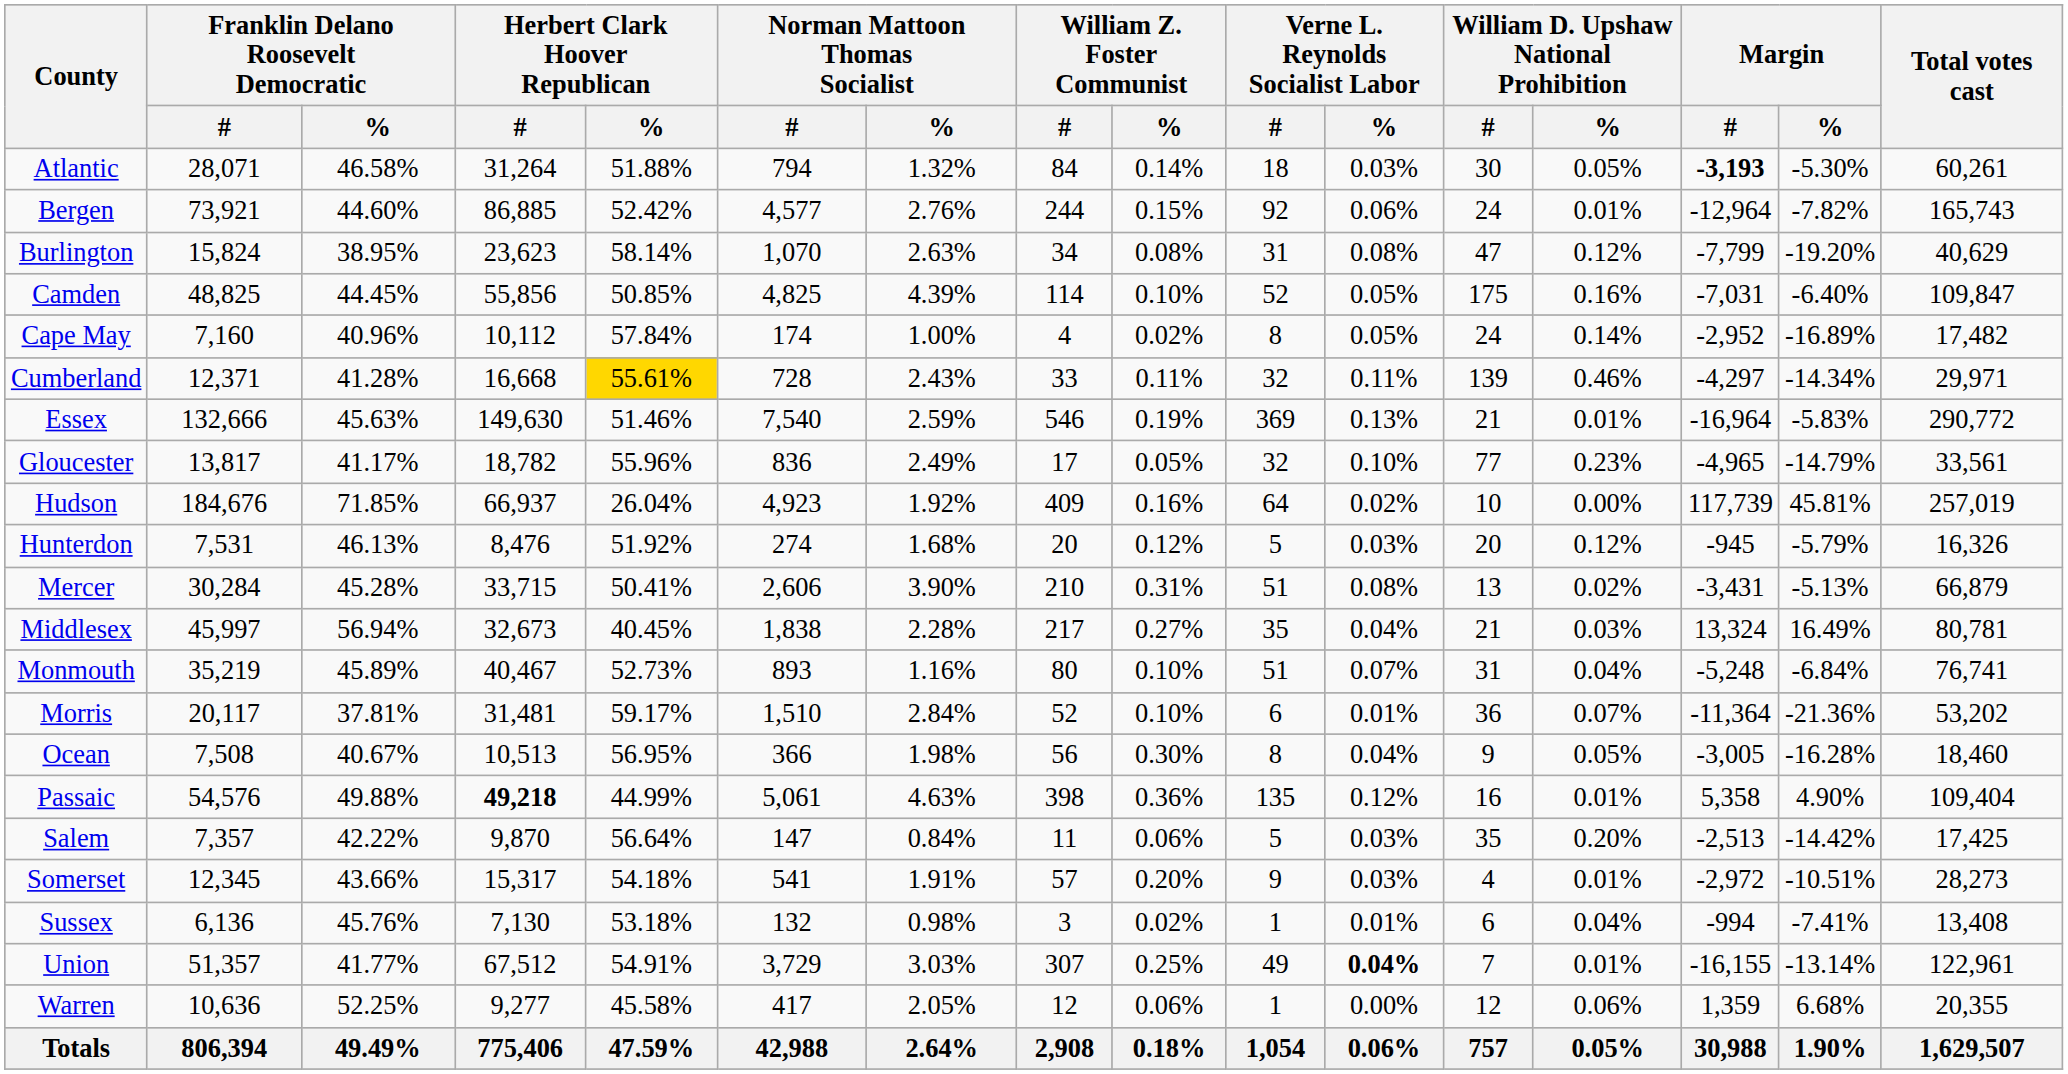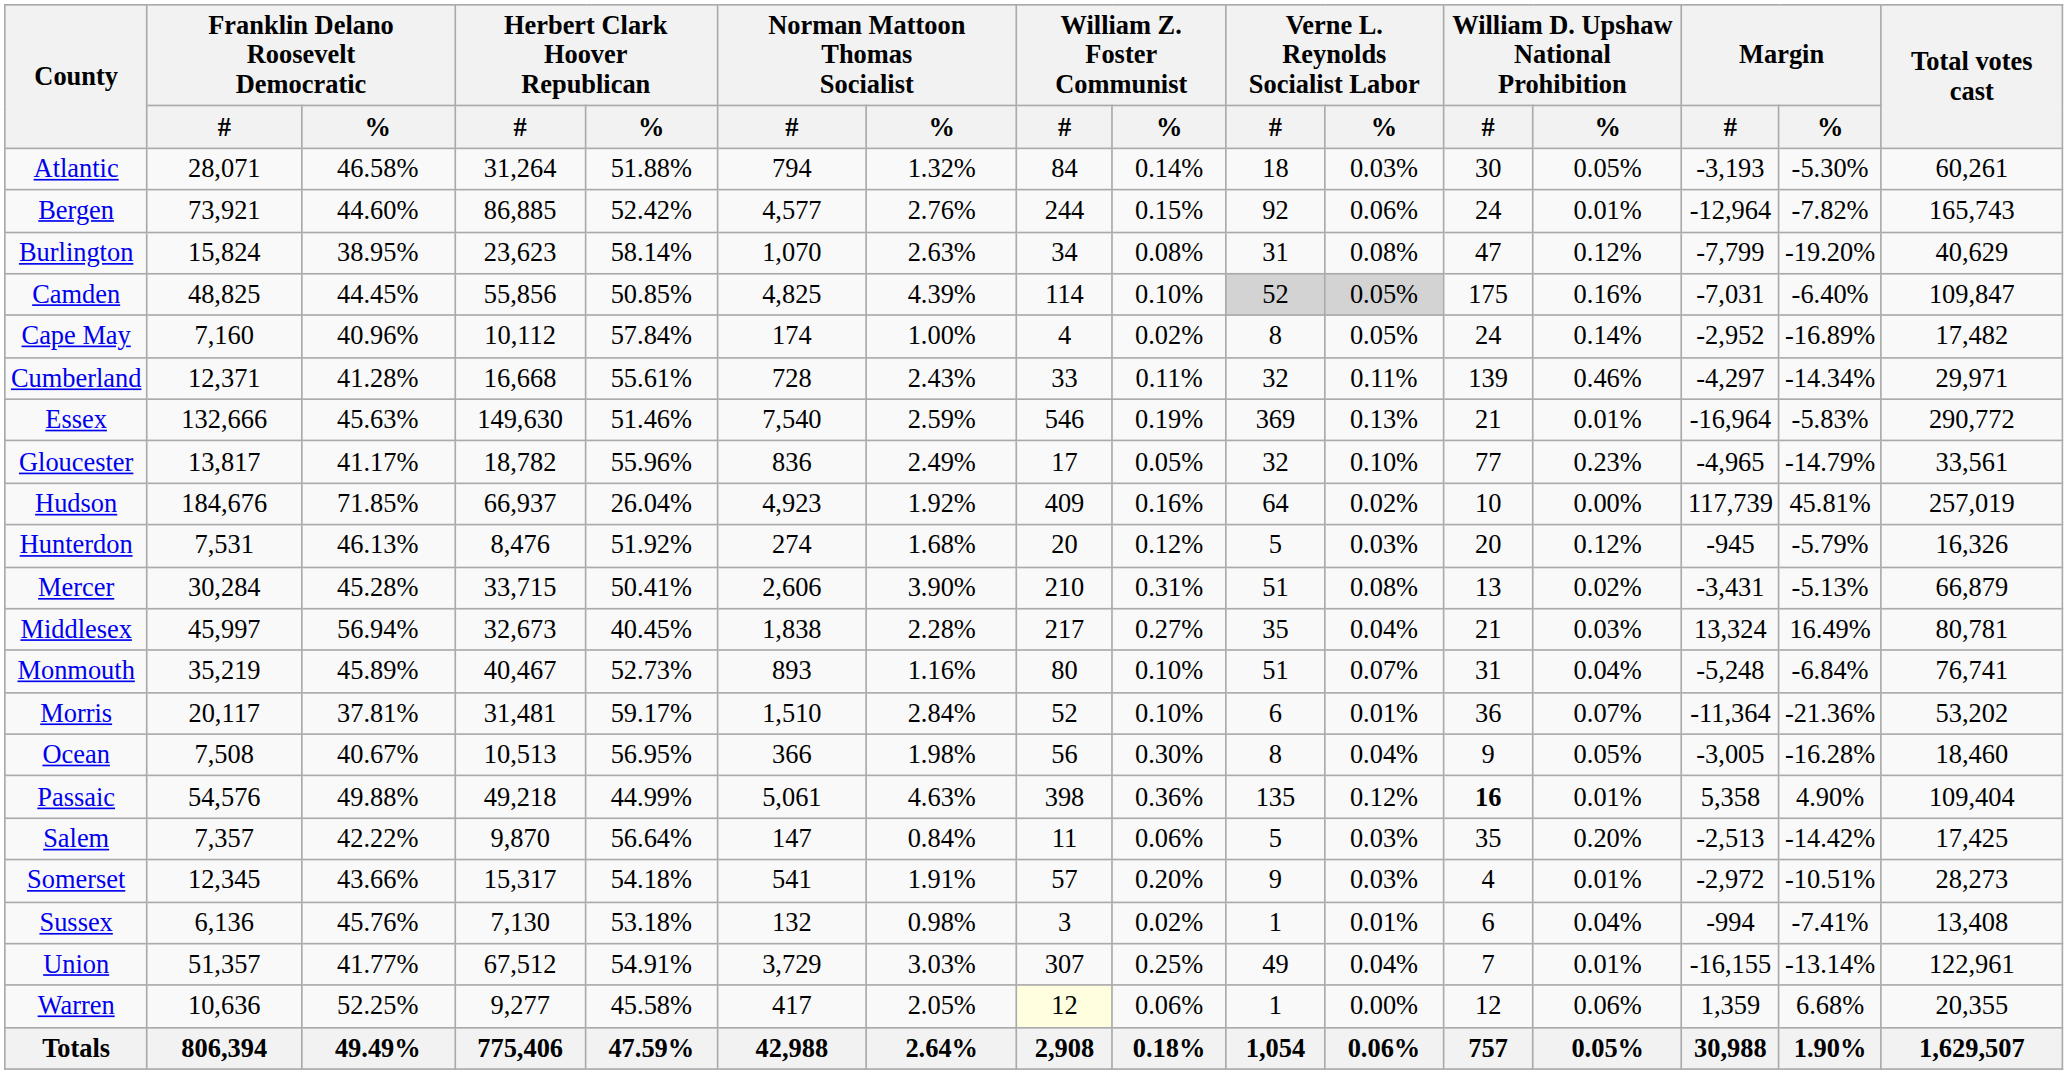Atlantic | Margin / #: bold -> normal
Camden | Verne L. Reynolds Socialist Labor / #: no background -> lightgrey background
Camden | Verne L. Reynolds Socialist Labor / %: no background -> lightgrey background
Cumberland | Herbert Clark Hoover Republican / %: gold background -> no background
Passaic | Herbert Clark Hoover Republican / #: bold -> normal
Passaic | William D. Upshaw National Prohibition / #: normal -> bold
Union | Verne L. Reynolds Socialist Labor / %: bold -> normal
Warren | William Z. Foster Communist / #: no background -> lightyellow background
